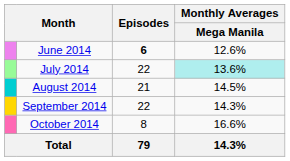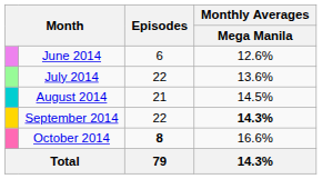June 2014 | Episodes: bold -> normal
July 2014 | Monthly Averages / Mega Manila: paleturquoise background -> no background
September 2014 | Monthly Averages / Mega Manila: normal -> bold
October 2014 | Episodes: normal -> bold
